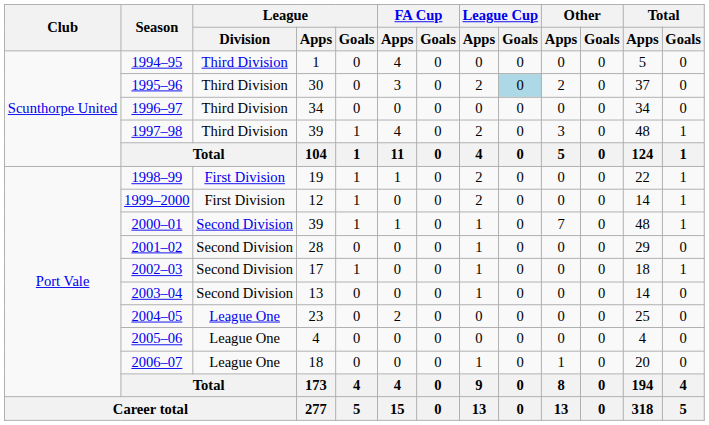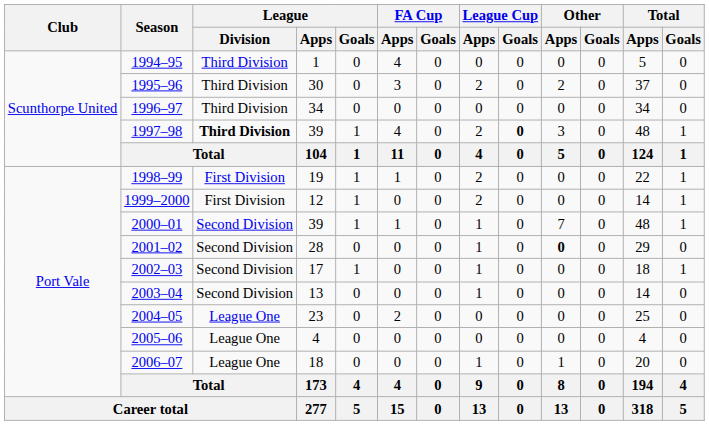1995–96 | League Cup / Goals: lightblue background -> no background
1997–98 | League / Division: normal -> bold
1997–98 | League Cup / Goals: normal -> bold
2001–02 | Other / Apps: normal -> bold
